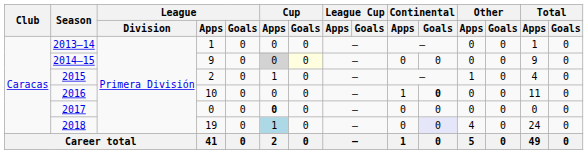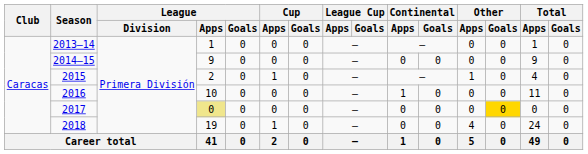2014–15 | Cup / Apps: lightgrey background -> no background
2014–15 | Cup / Goals: lightyellow background -> no background
2016 | Continental / Goals: bold -> normal
2017 | League / Apps: no background -> khaki background
2017 | Cup / Apps: bold -> normal
2017 | Other / Goals: no background -> gold background
2018 | Cup / Apps: lightblue background -> no background
2018 | Continental / Goals: lavender background -> no background
